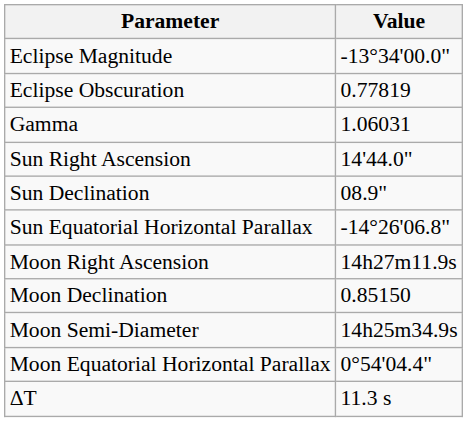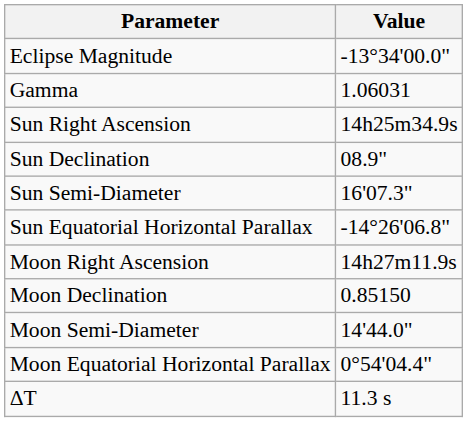- row: Eclipse Obscuration | 0.77819
Sun Right Ascension | Value: 14'44.0" -> 14h25m34.9s
+ row: Sun Semi-Diameter | 16'07.3"
Moon Semi-Diameter | Value: 14h25m34.9s -> 14'44.0"
